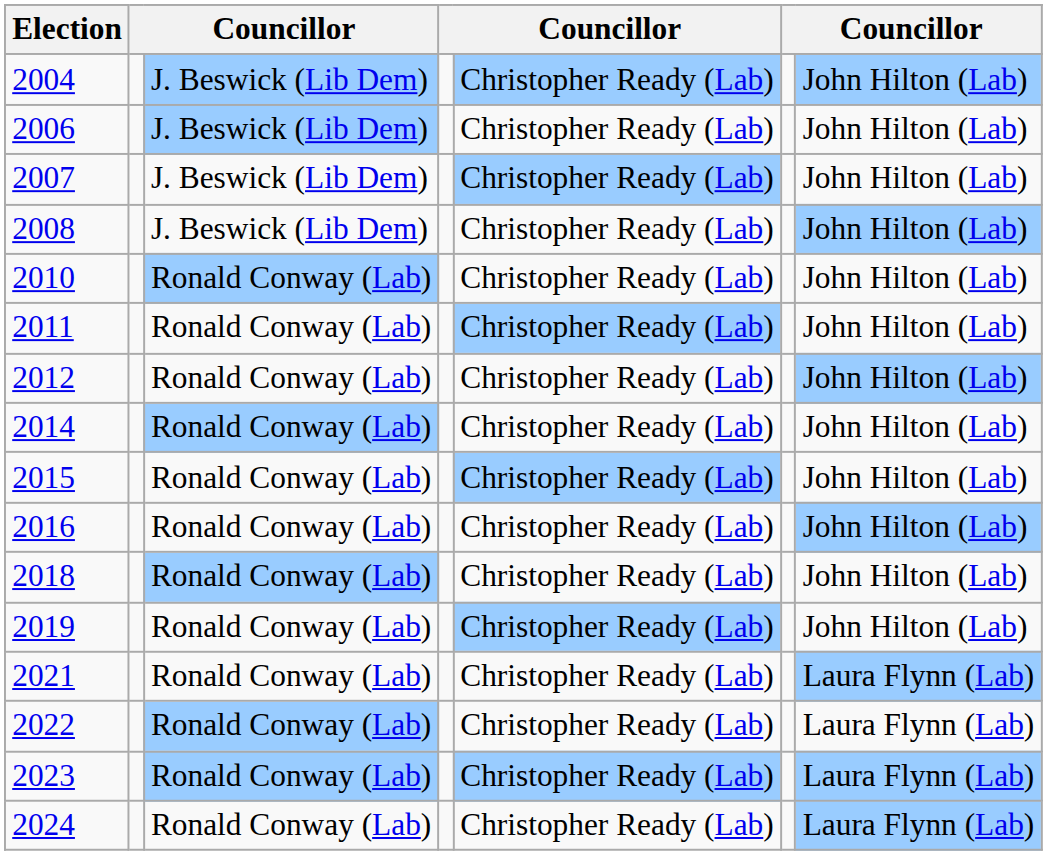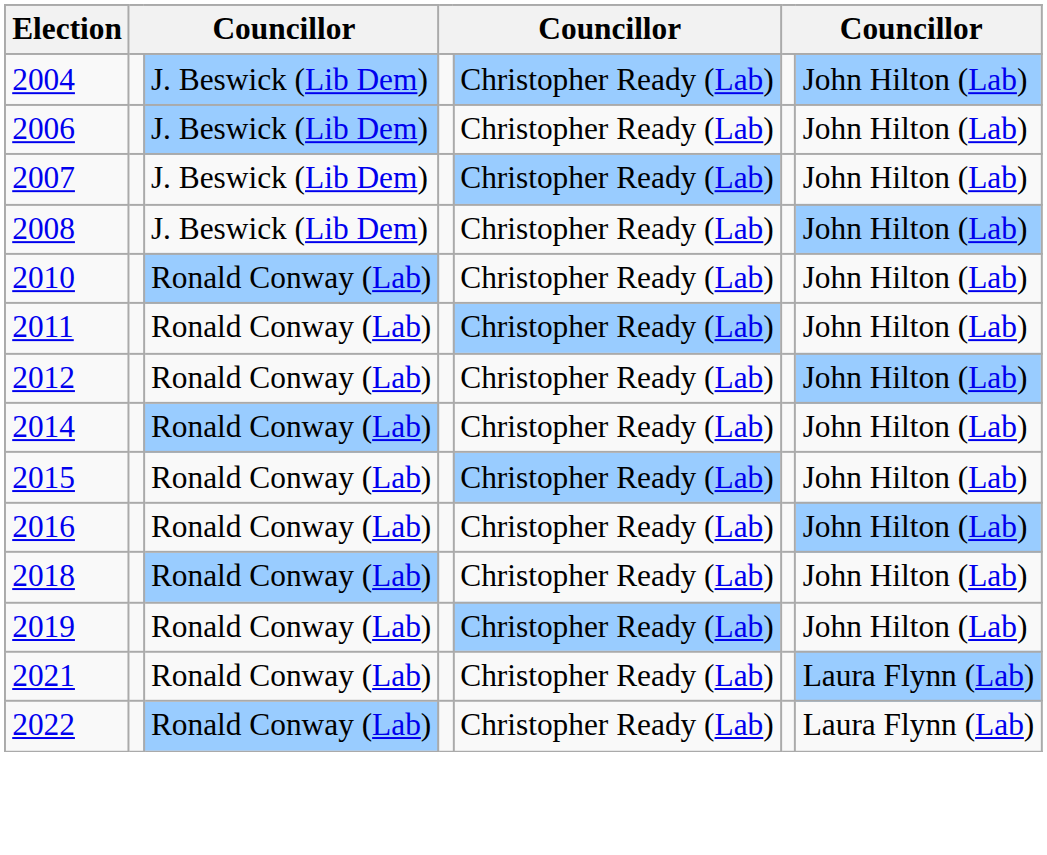- row: 2023 | Ronald Conway (Lab) | Christopher Ready (Lab) | Laura Flynn (Lab)
- row: 2024 | Ronald Conway (Lab) | Christopher Ready (Lab) | Laura Flynn (Lab)
